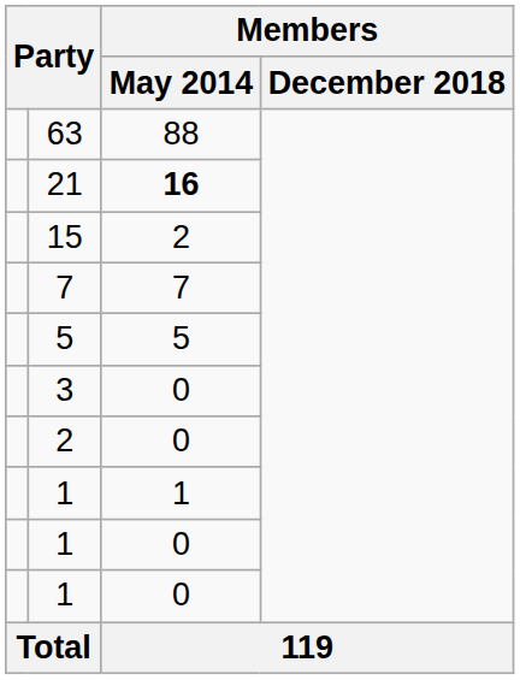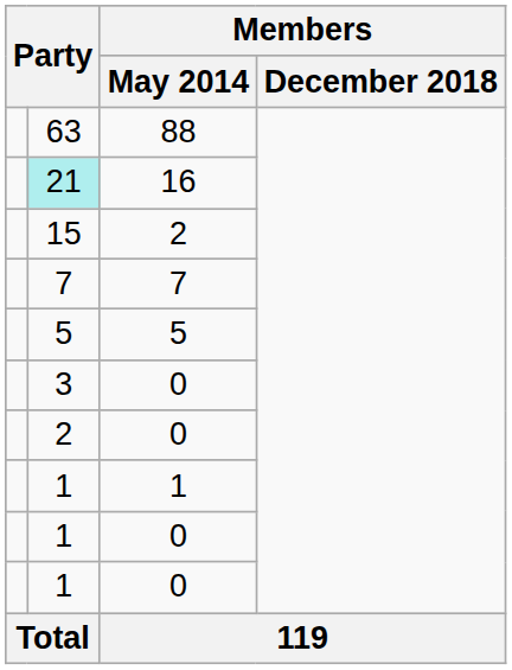21 | column 2: no background -> paleturquoise background
21 | Members / May 2014: bold -> normal
